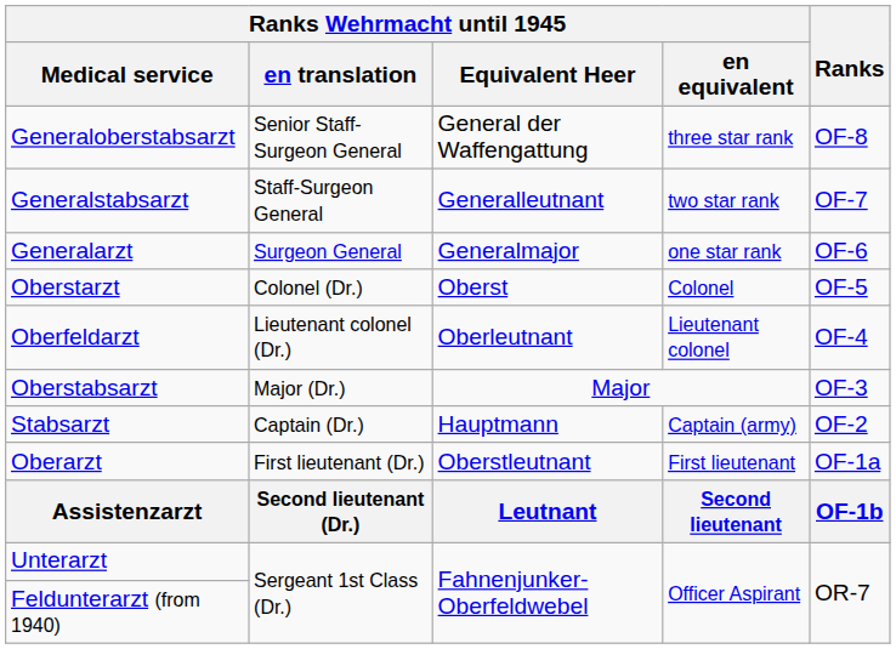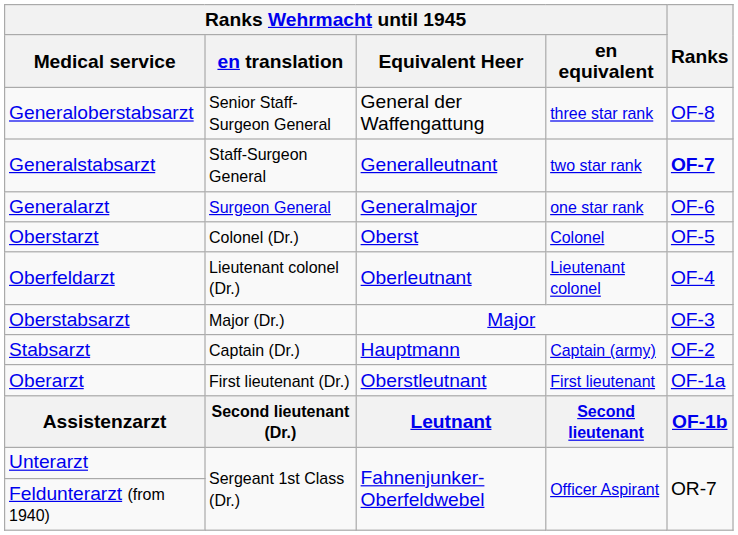Generalstabsarzt | Ranks: normal -> bold
